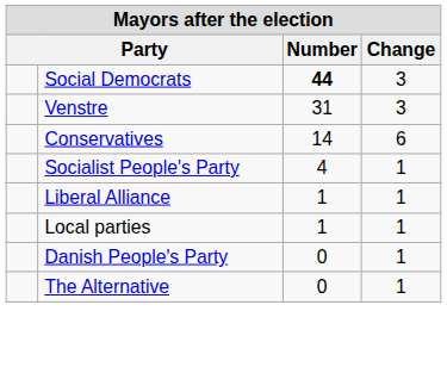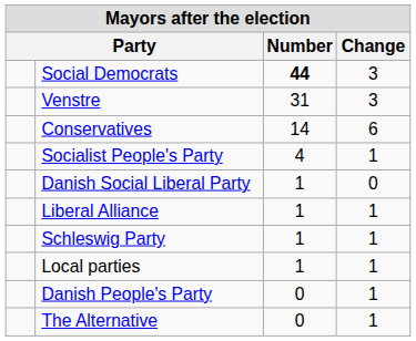+ row: Danish Social Liberal Party | 1 | 0
+ row: Schleswig Party | 1 | 1
